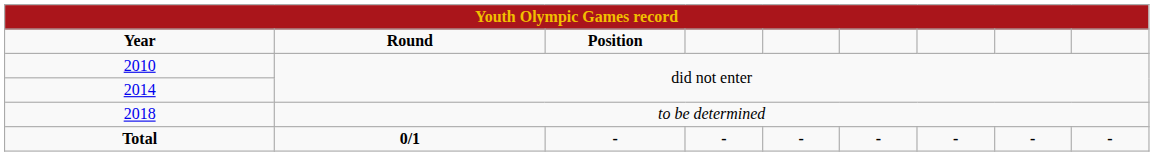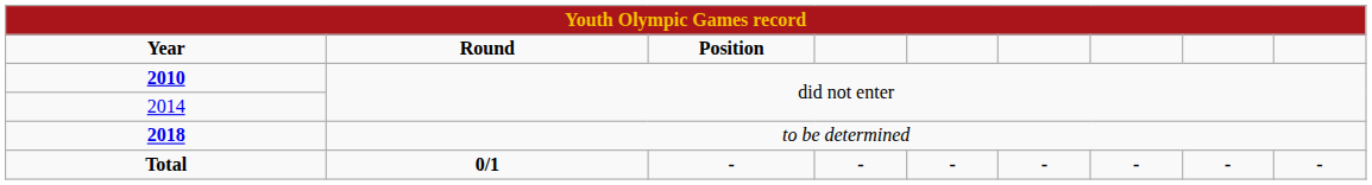2010 | Year: normal -> bold
2018 | Year: normal -> bold
